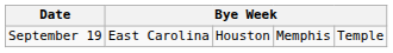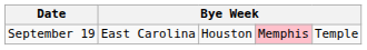September 19 | column 4: no background -> pink background
